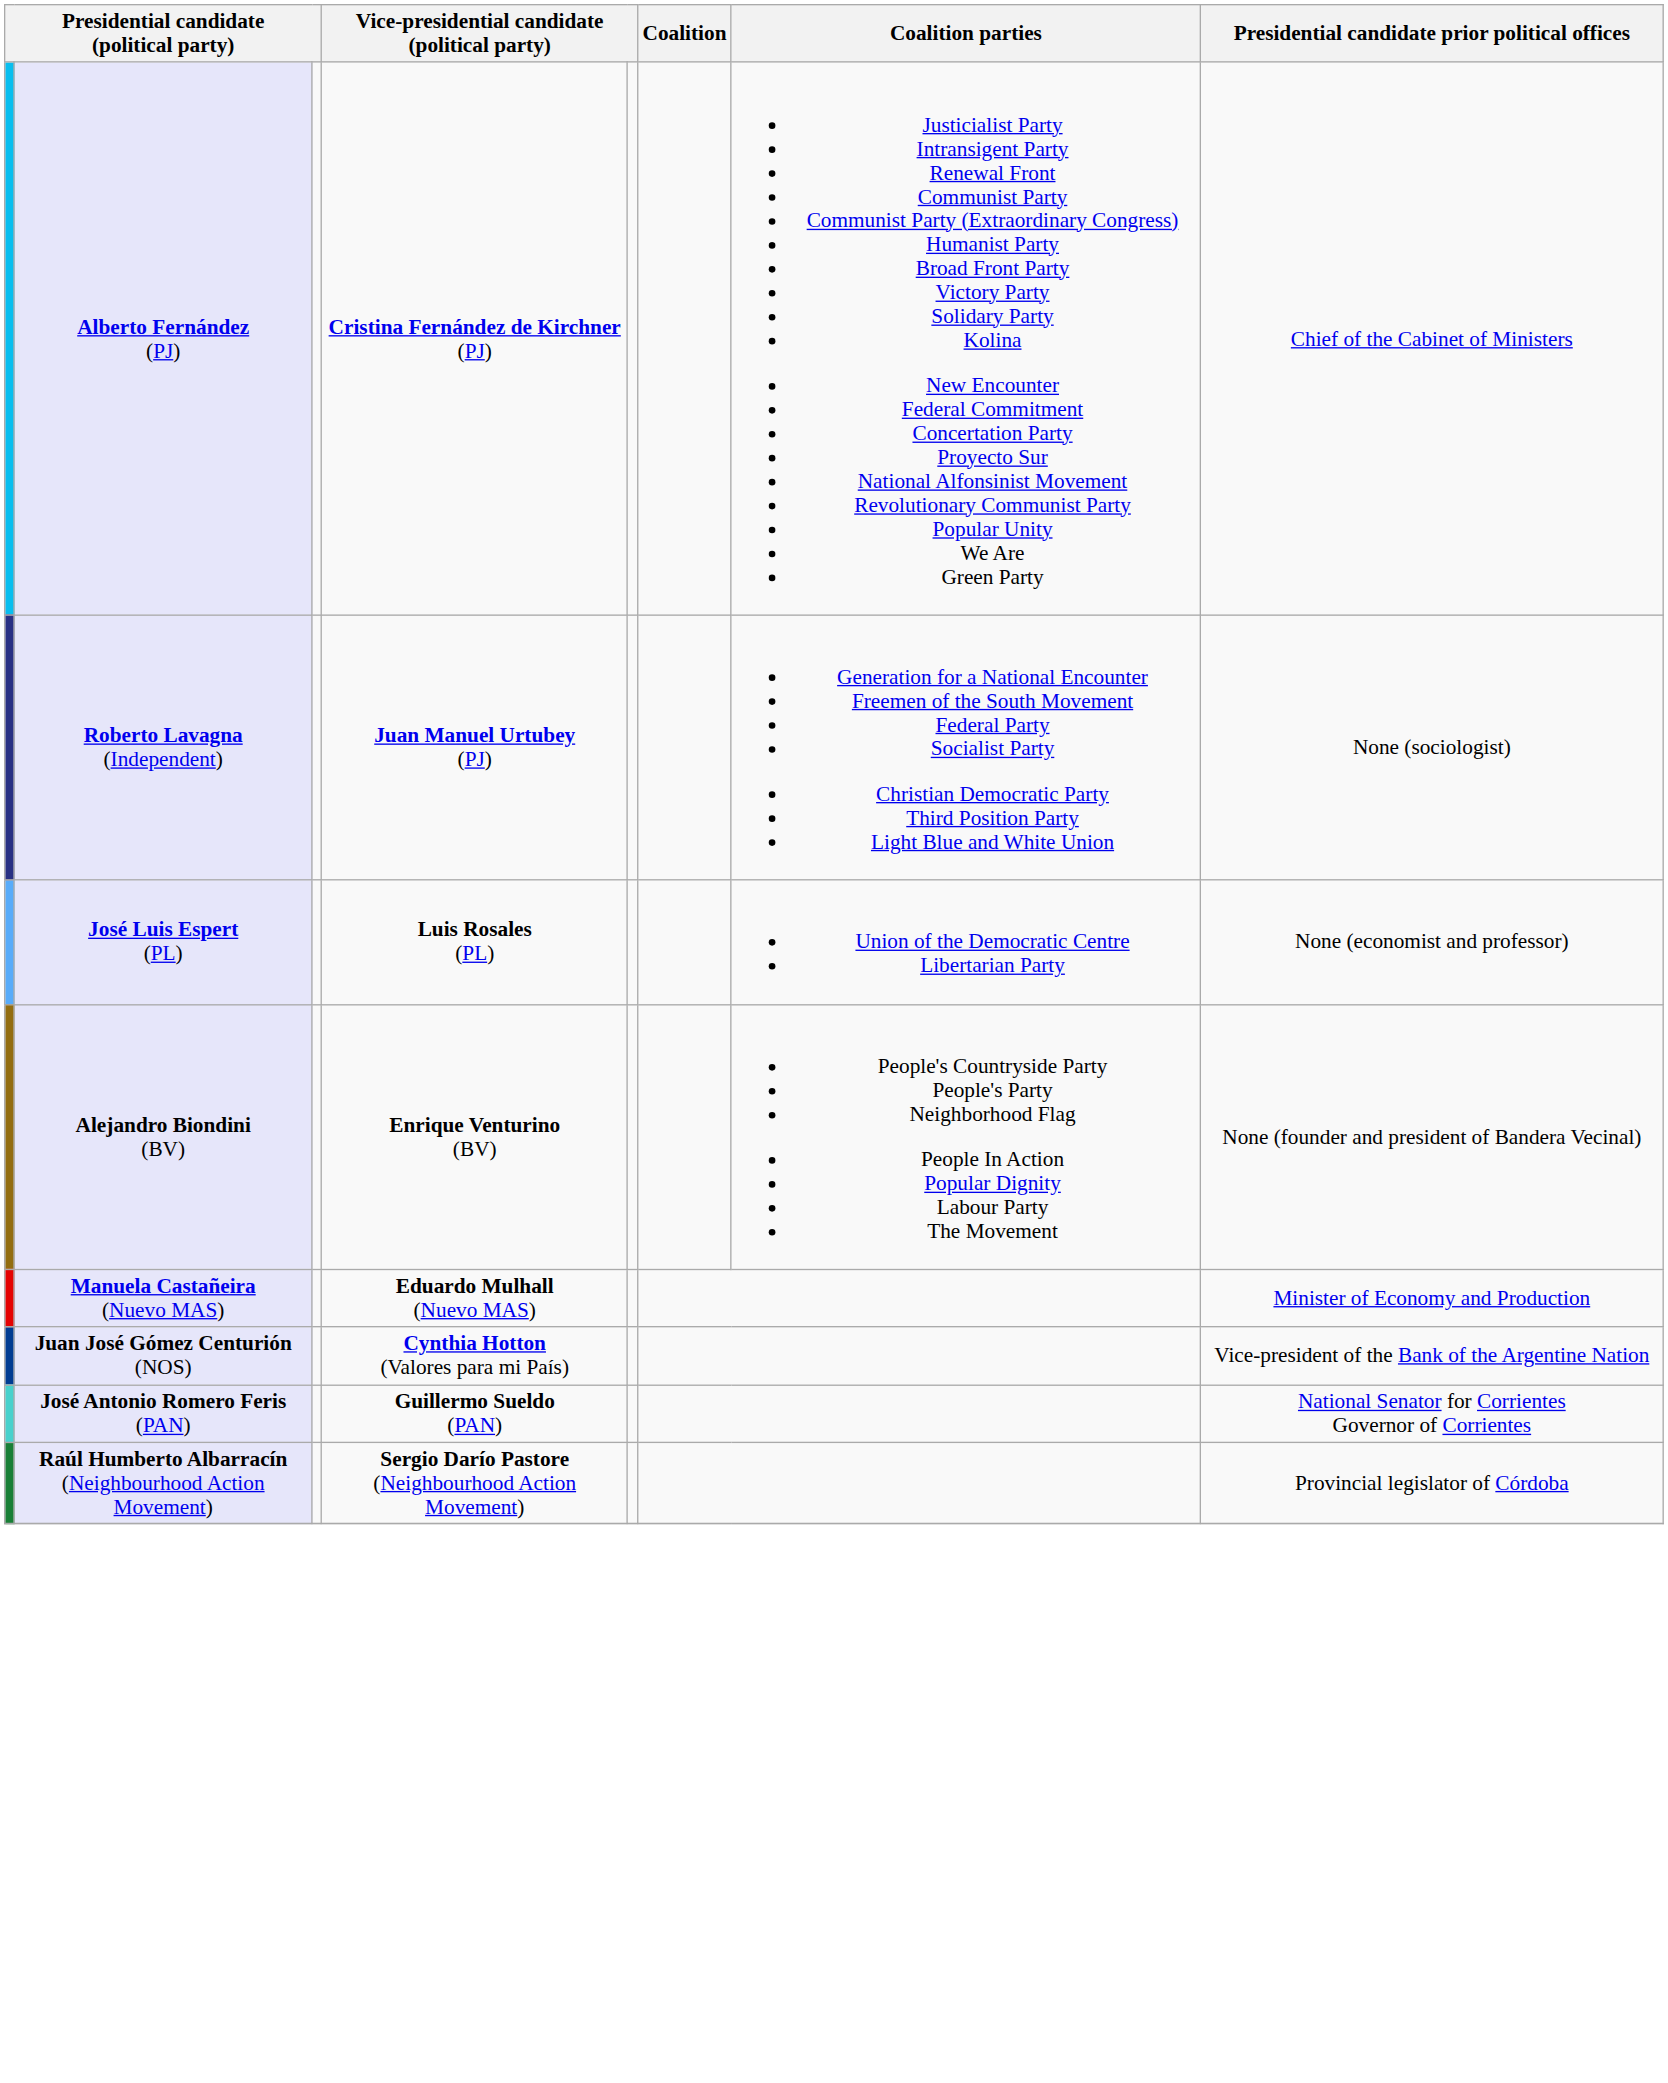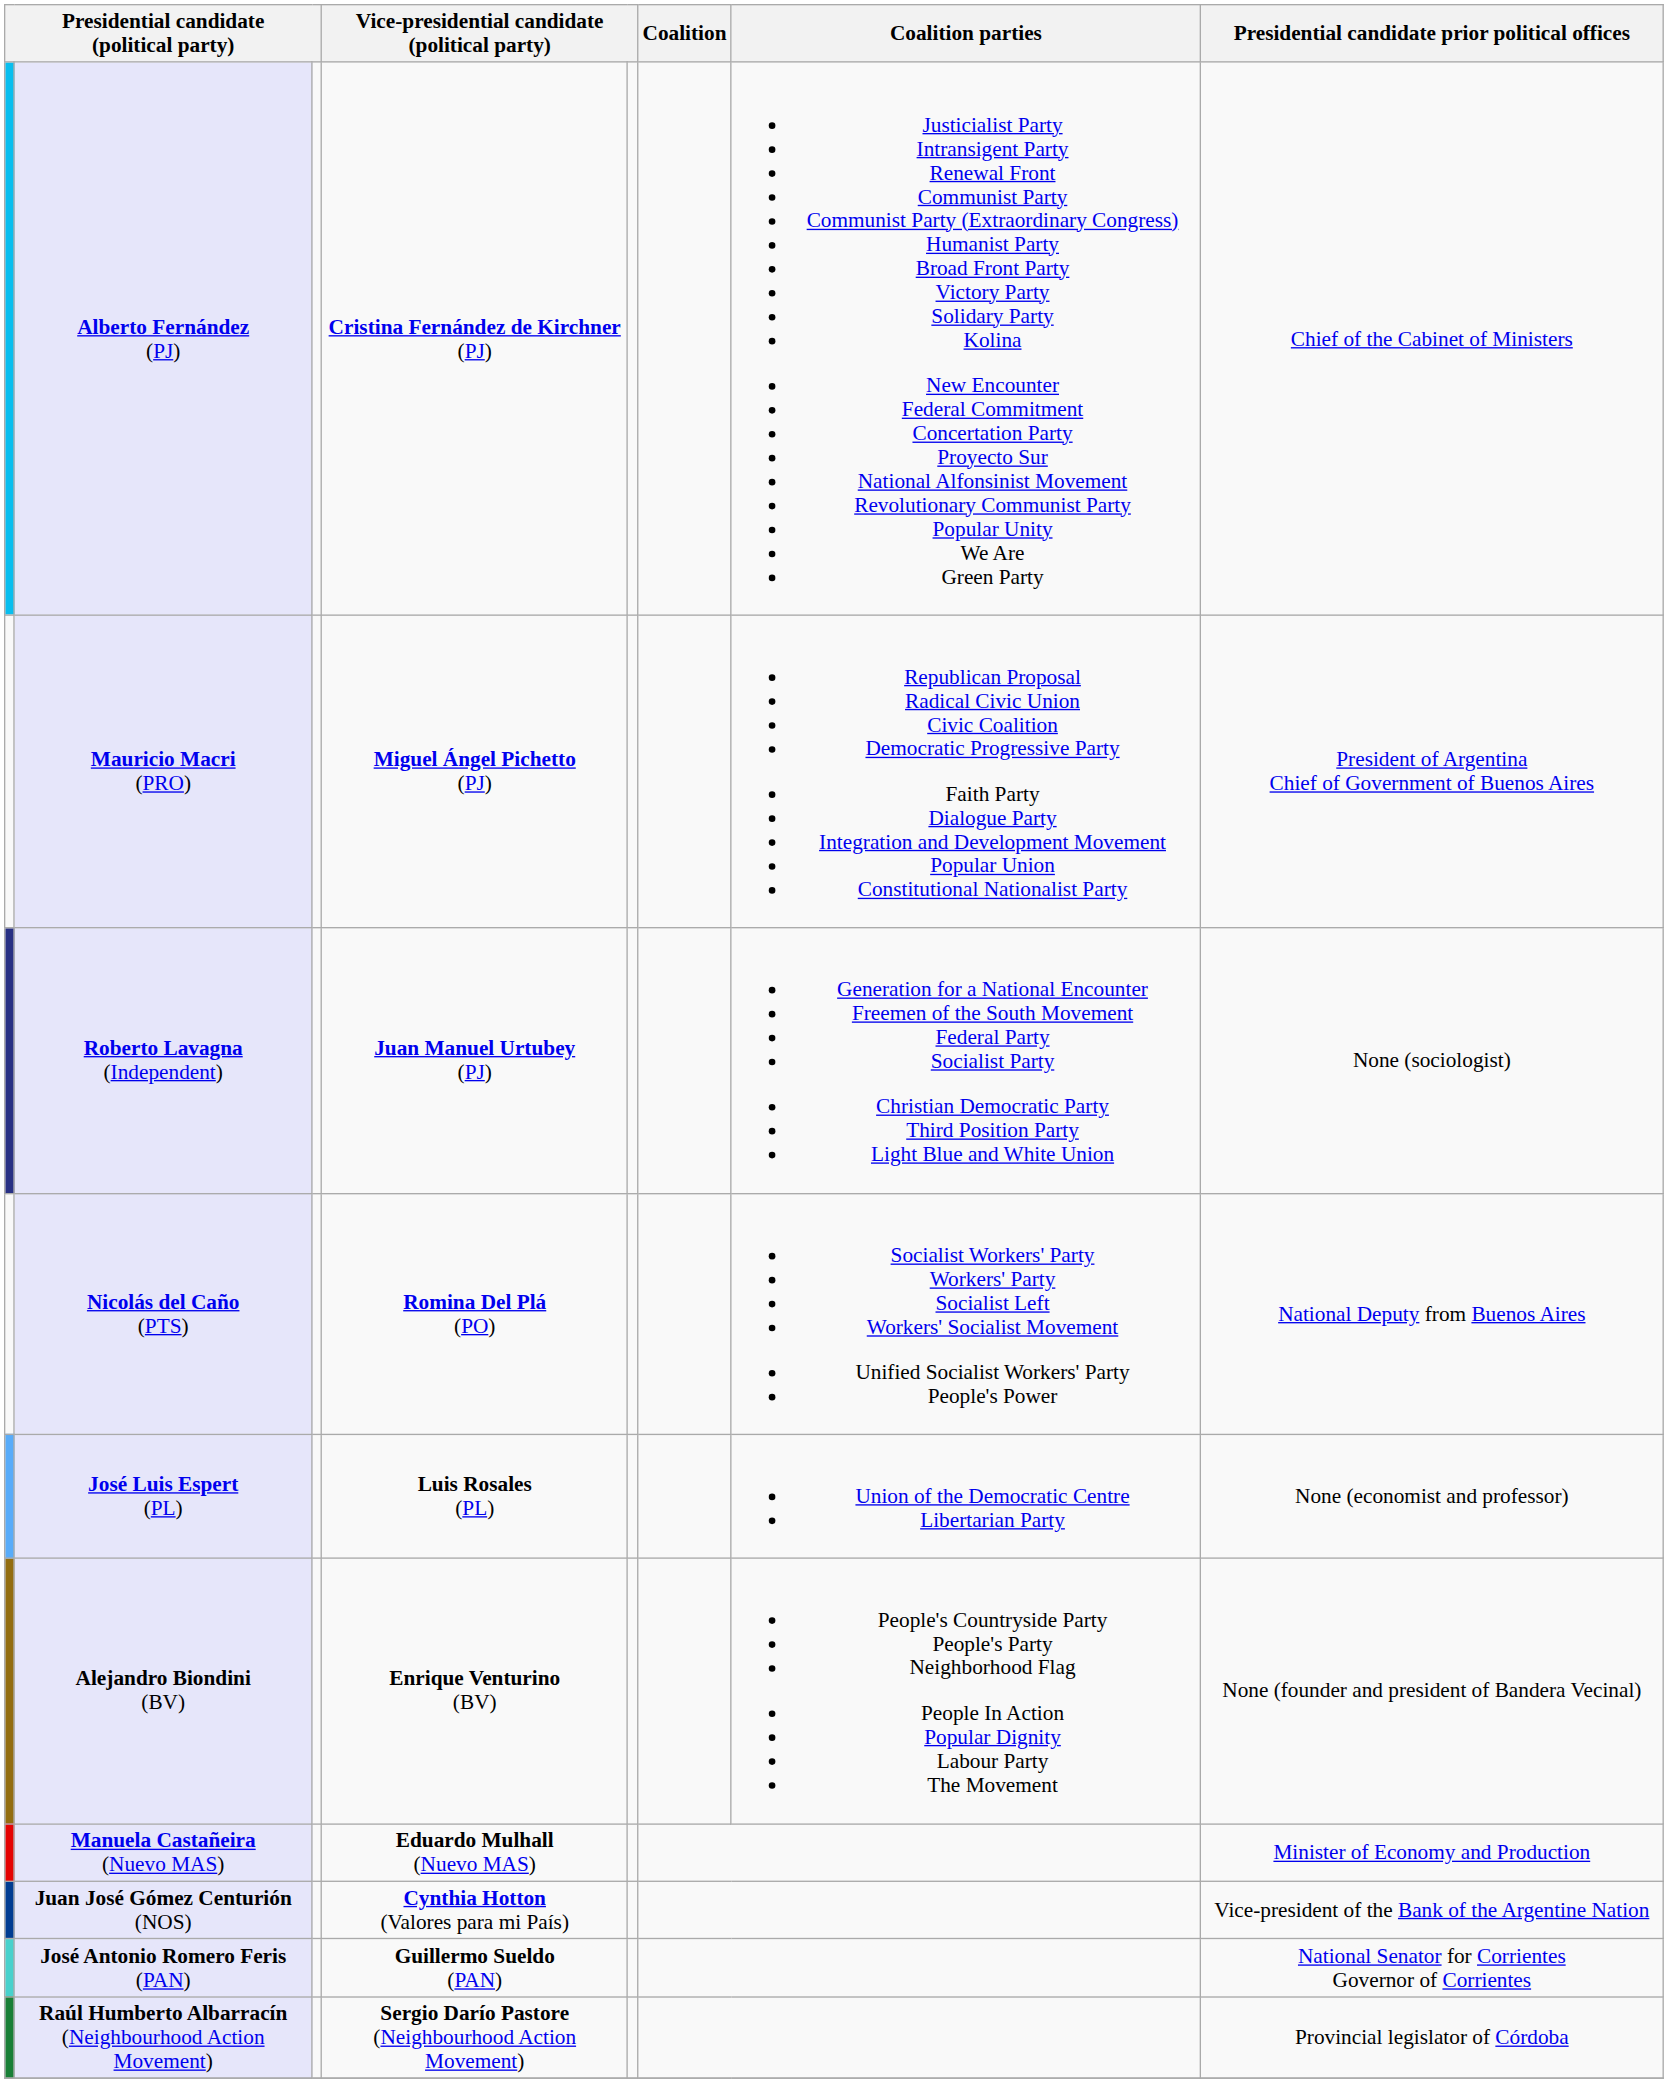+ row: Mauricio Macri (PRO) | Miguel Ángel Pichetto (PJ) | Republican Proposal Radical Civic Union Civic Coalition Democratic Progressive Party Faith Party Dialogue Party Integration and Development Movement Popular Union Constitutional Nationalist Party | President of Argentina Chief of Government of Buenos Aires
+ row: Nicolás del Caño (PTS) | Romina Del Plá (PO) | Socialist Workers' Party Workers' Party Socialist Left Workers' Socialist Movement Unified Socialist Workers' Party People's Power | National Deputy from Buenos Aires
